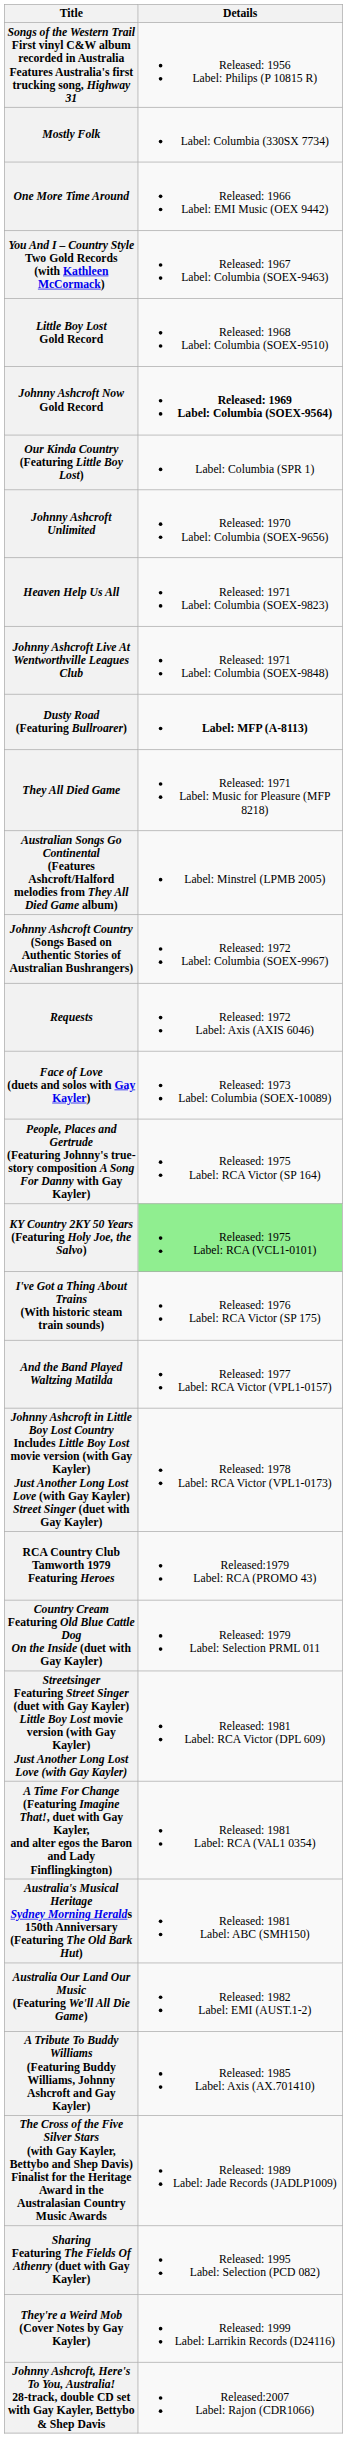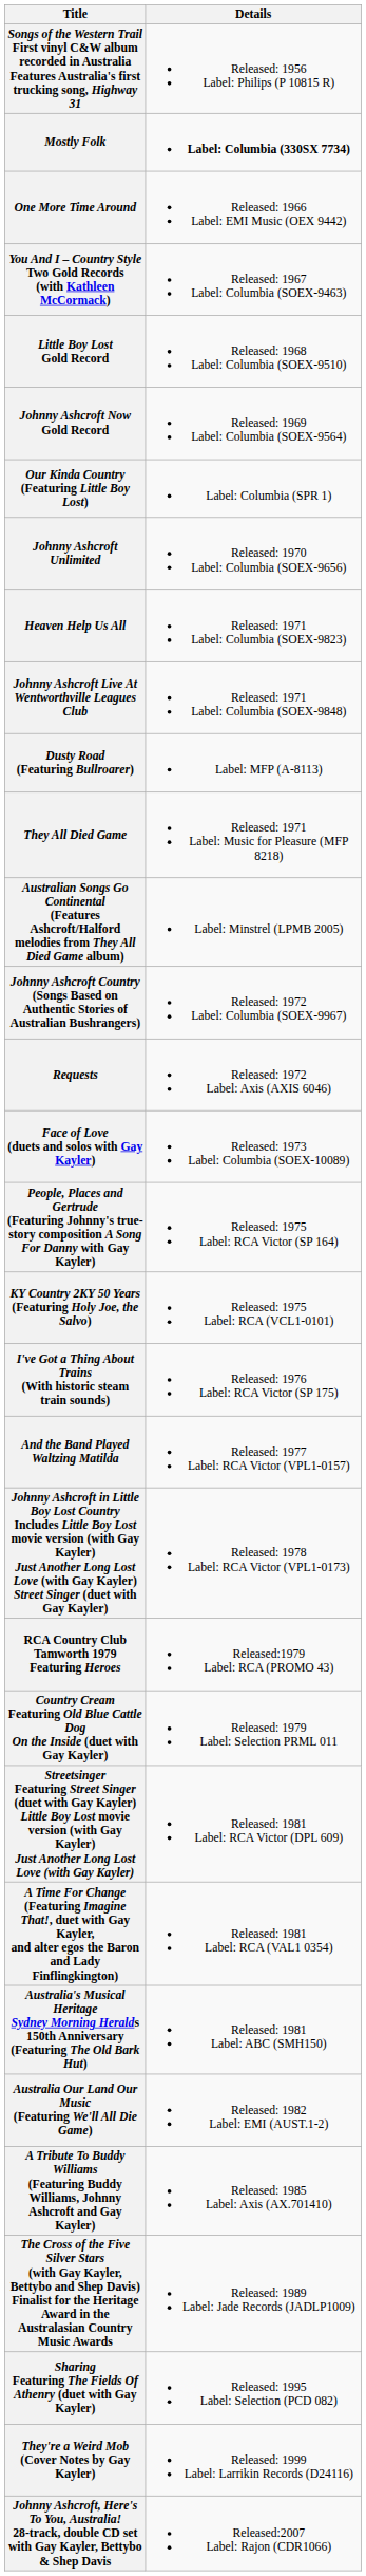Mostly Folk | Details: normal -> bold
Johnny Ashcroft Now Gold Record | Details: bold -> normal
Dusty Road (Featuring Bullroarer) | Details: bold -> normal
KY Country 2KY 50 Years (Featuring Holy Joe, the Salvo) | Details: lightgreen background -> no background
